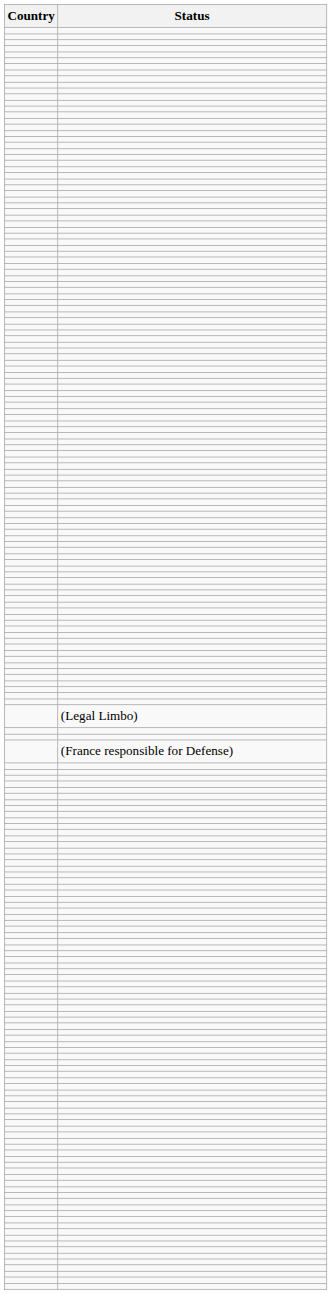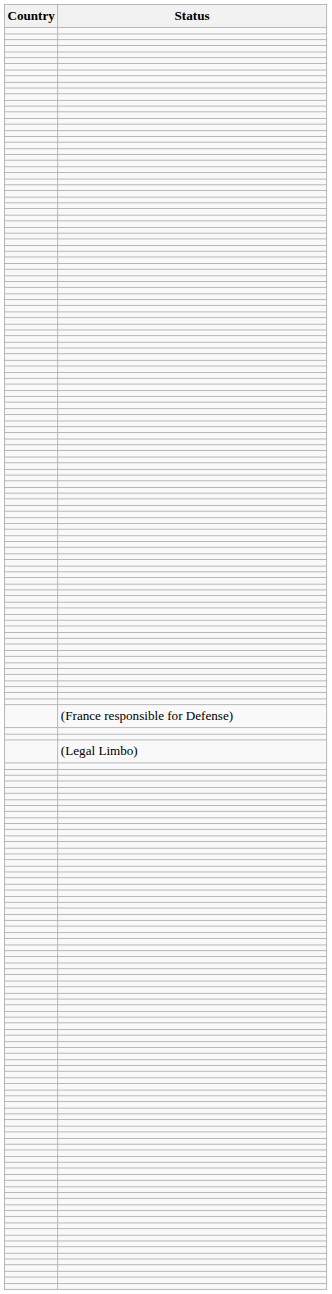row 114 | Status: (Legal Limbo) -> (France responsible for Defense)
row 117 | Status: (France responsible for Defense) -> (Legal Limbo)
